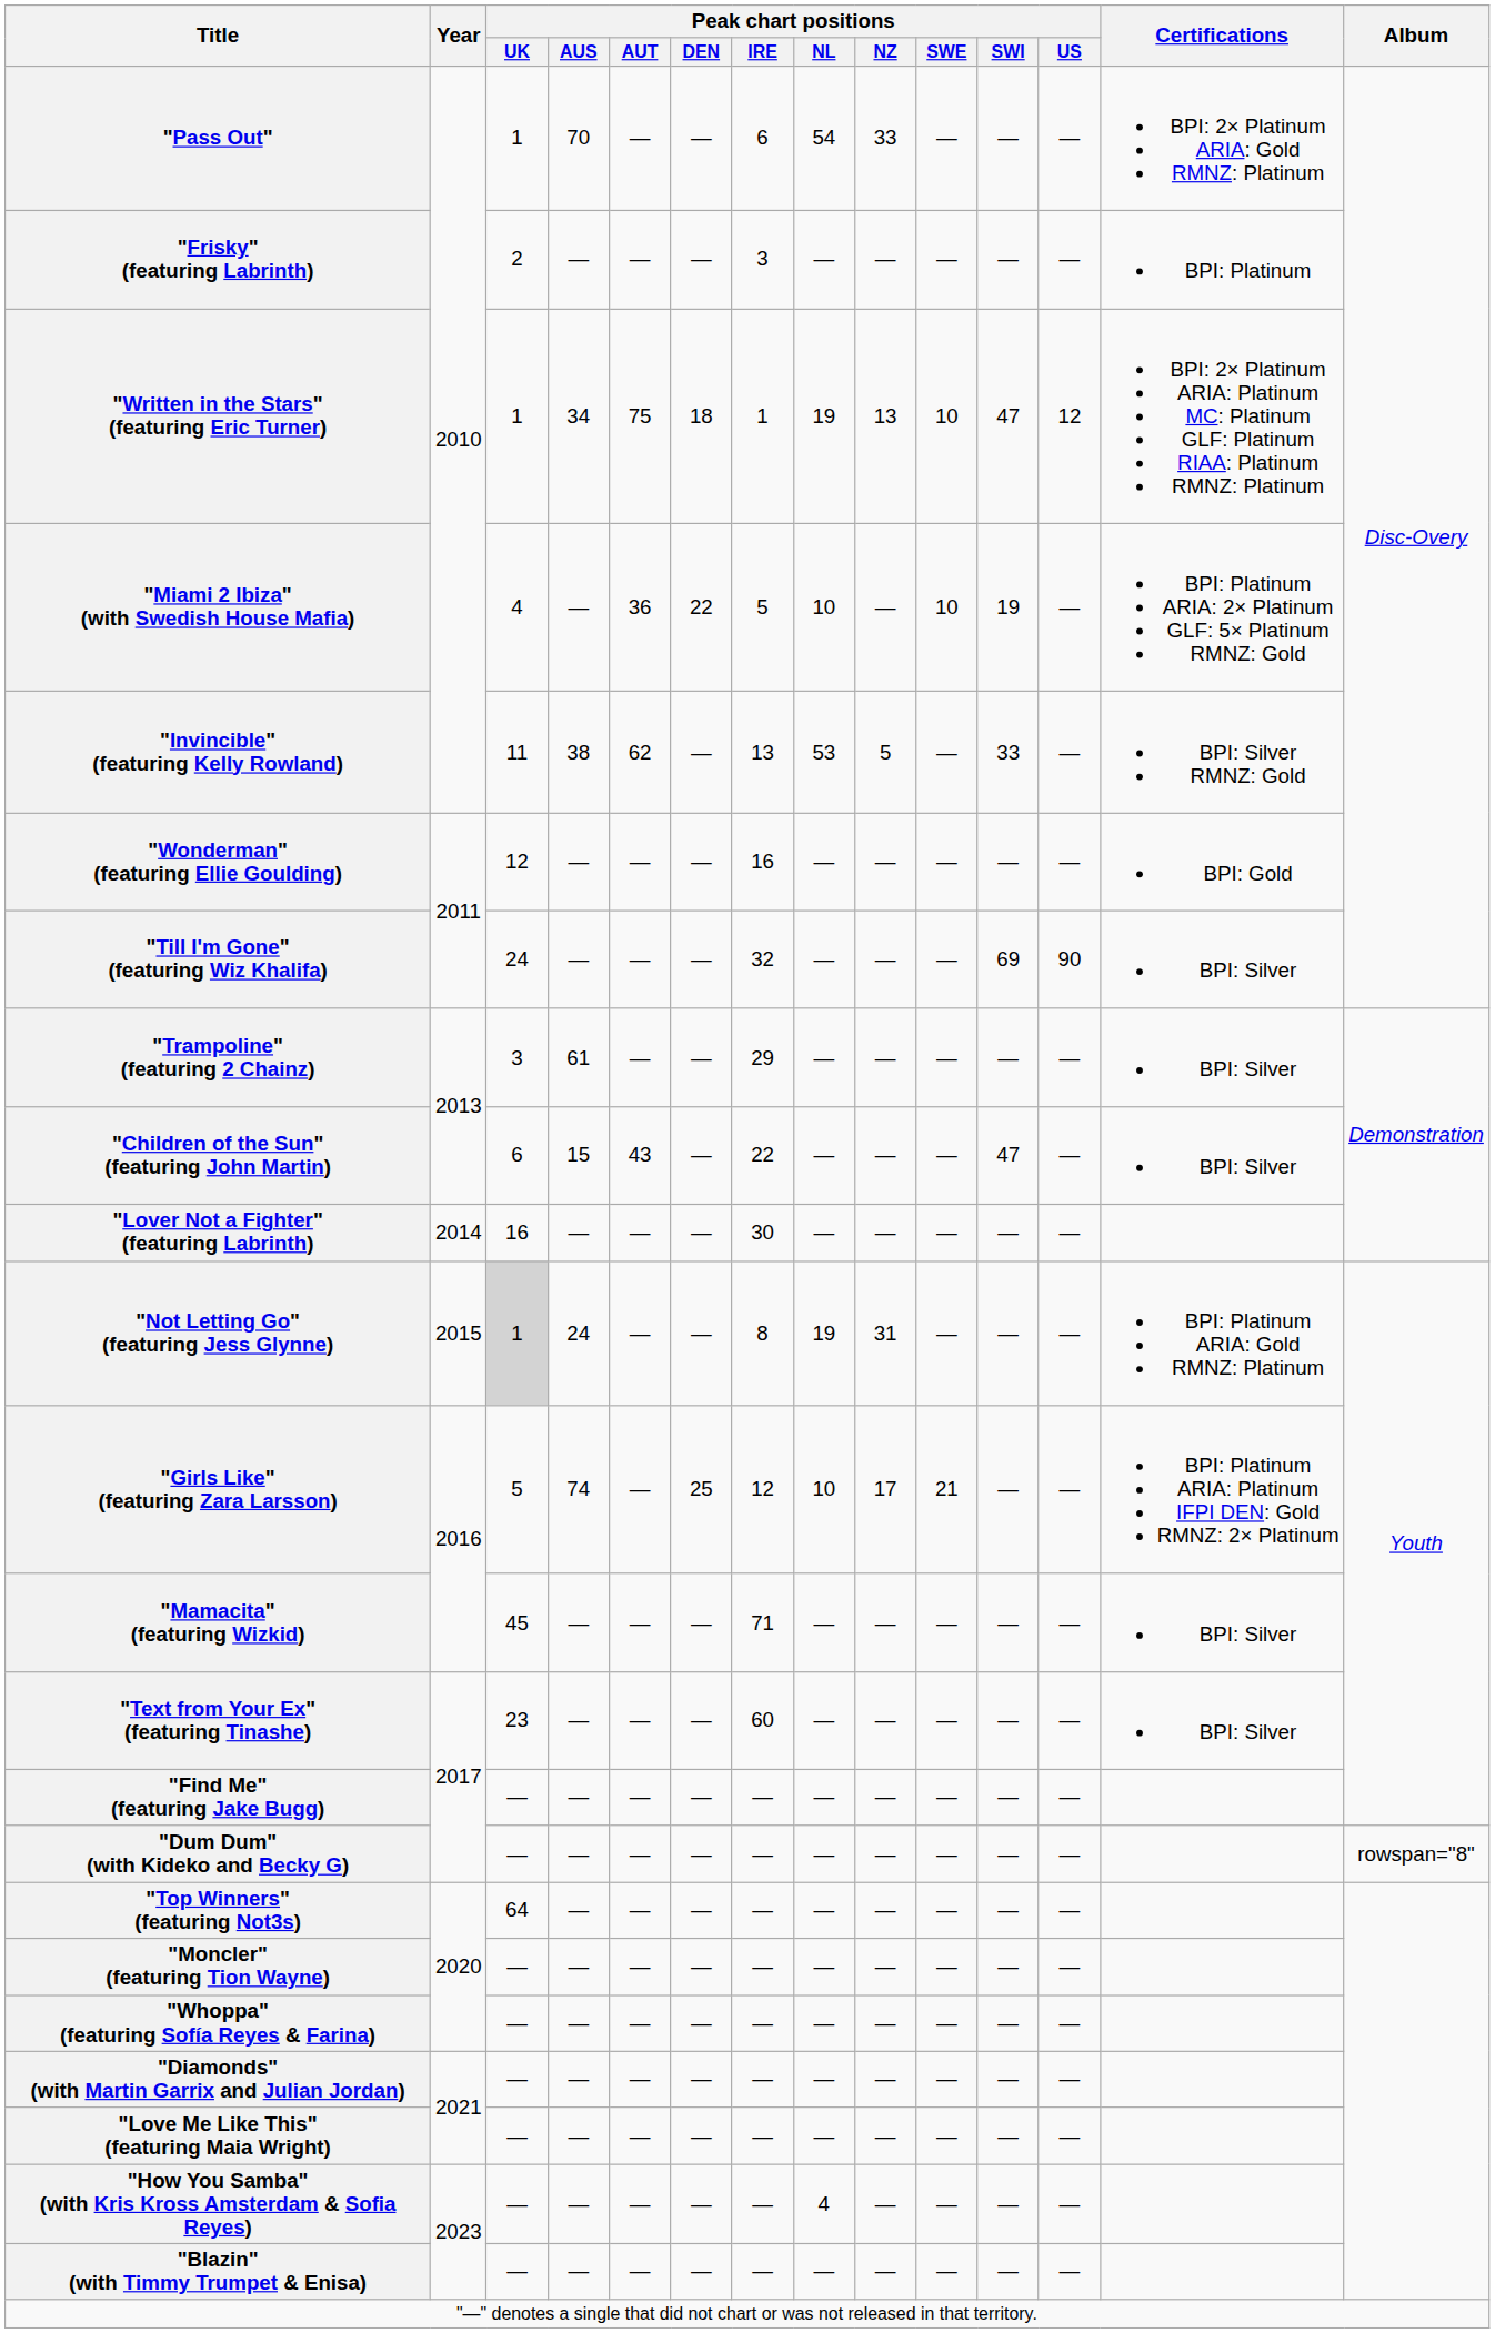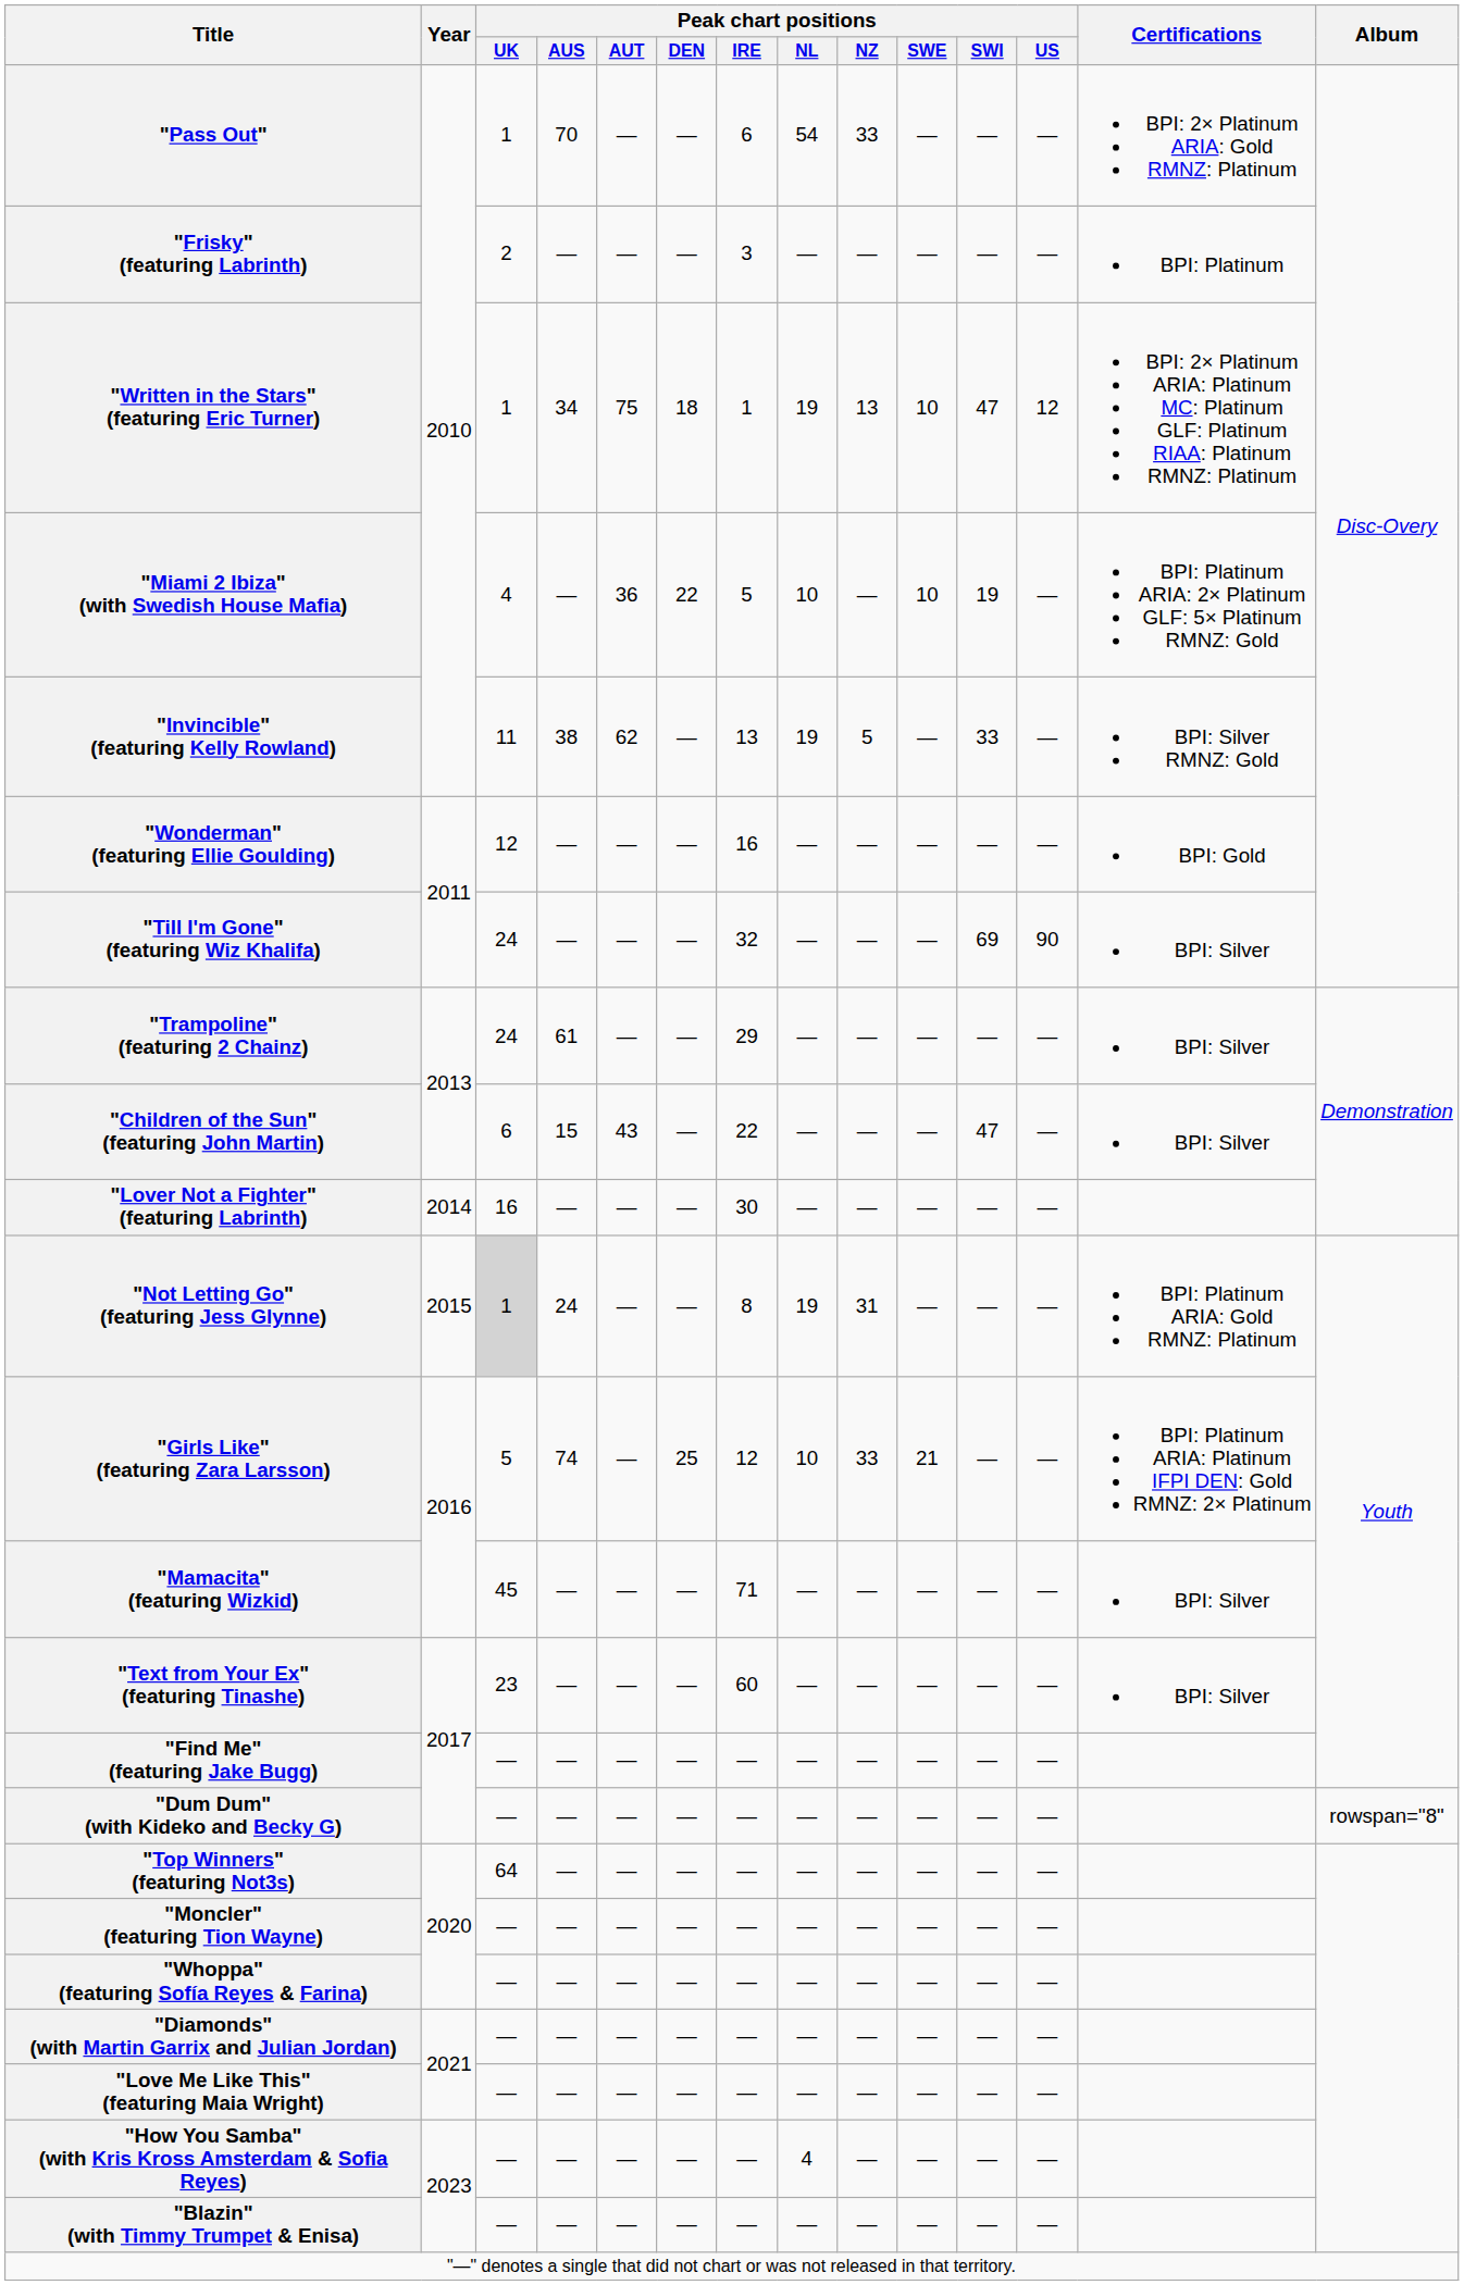"Invincible" (featuring Kelly Rowland) | Peak chart positions / NL: 53 -> 19
"Trampoline" (featuring 2 Chainz) | Peak chart positions / UK: 3 -> 24
"Girls Like" (featuring Zara Larsson) | Peak chart positions / NZ: 17 -> 33
